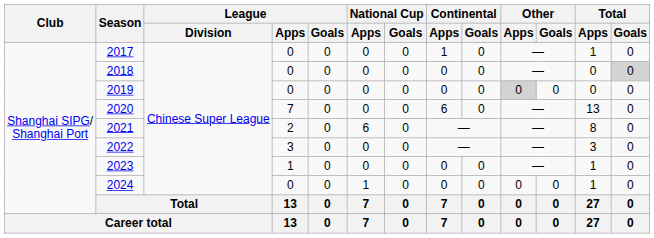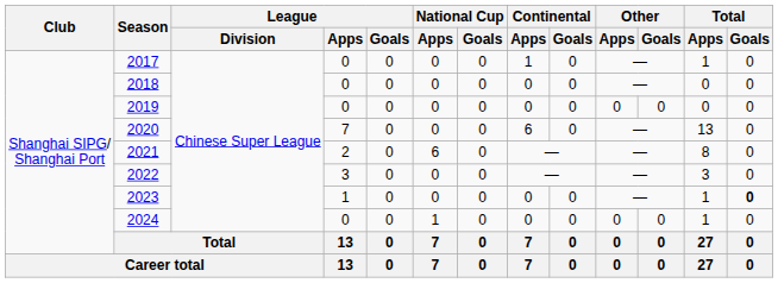2018 | Total / Goals: lightgrey background -> no background
2019 | Other / Apps: lightgrey background -> no background
2023 | Total / Goals: normal -> bold
